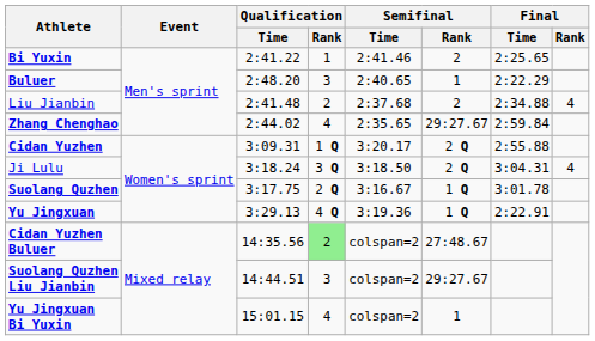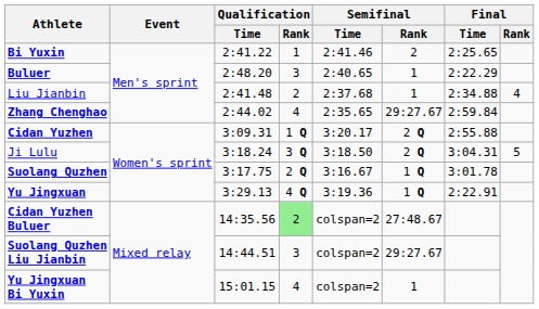Liu Jianbin | Semifinal / Rank: 2 -> 1
Ji Lulu | Final / Rank: 4 -> 5
